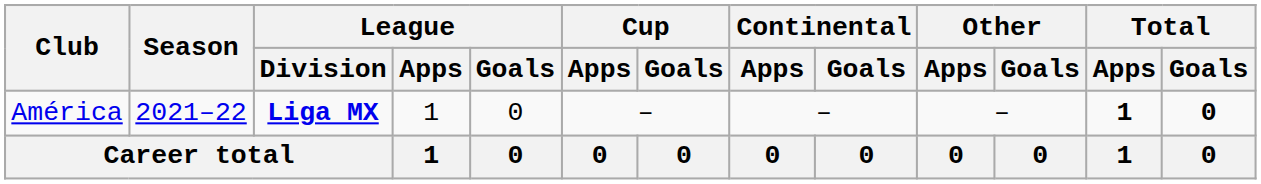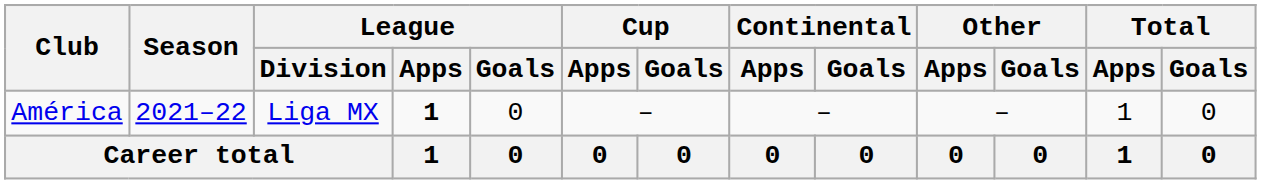América | League / Division: bold -> normal
América | League / Apps: normal -> bold
América | Total / Apps: bold -> normal
América | Total / Goals: bold -> normal
